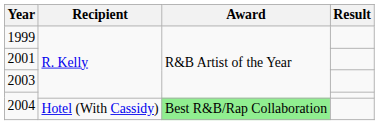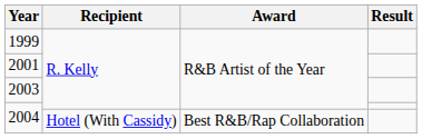2004 / Hotel (With Cassidy) | Award: lightgreen background -> no background
